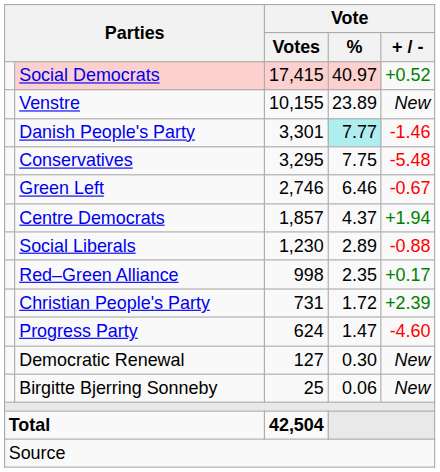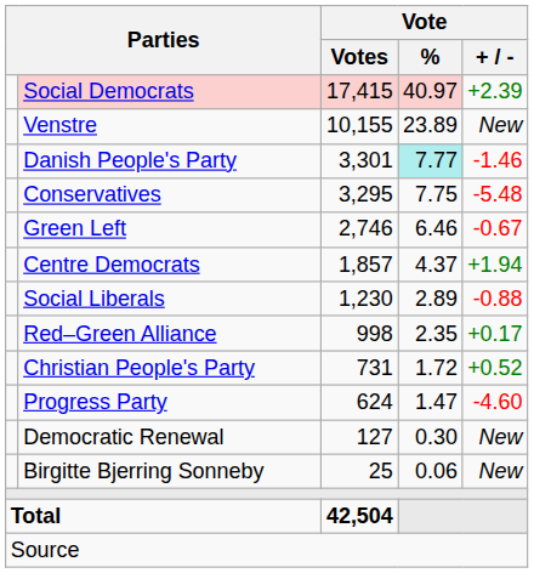Social Democrats | Vote / + / -: +0.52 -> +2.39
Christian People's Party | Vote / + / -: +2.39 -> +0.52
